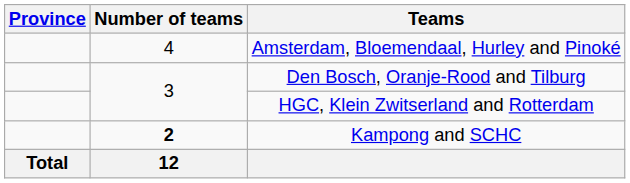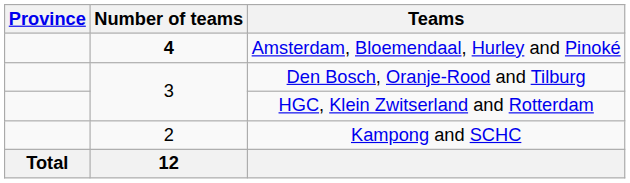Amsterdam, Bloemendaal, Hurley and Pinoké | Number of teams: normal -> bold
Kampong and SCHC | Number of teams: bold -> normal
